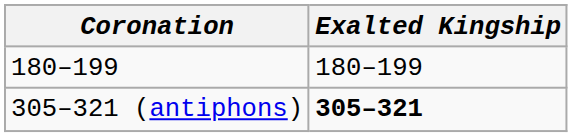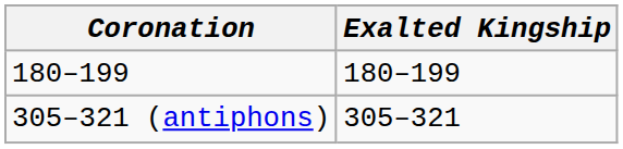305–321 (antiphons) | Exalted Kingship: bold -> normal
